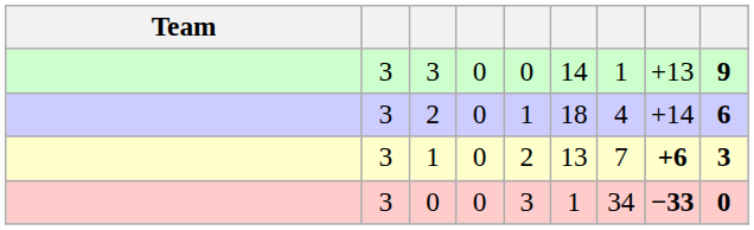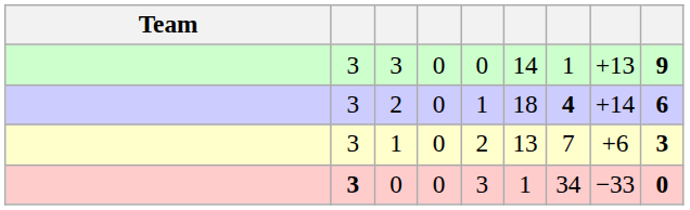row 3 | column 7: normal -> bold
row 4 | column 8: bold -> normal
row 5 | column 2: normal -> bold
row 5 | column 8: bold -> normal
